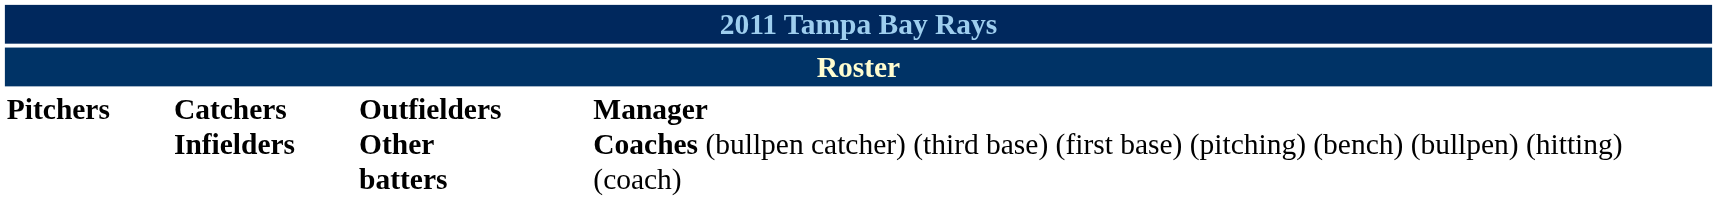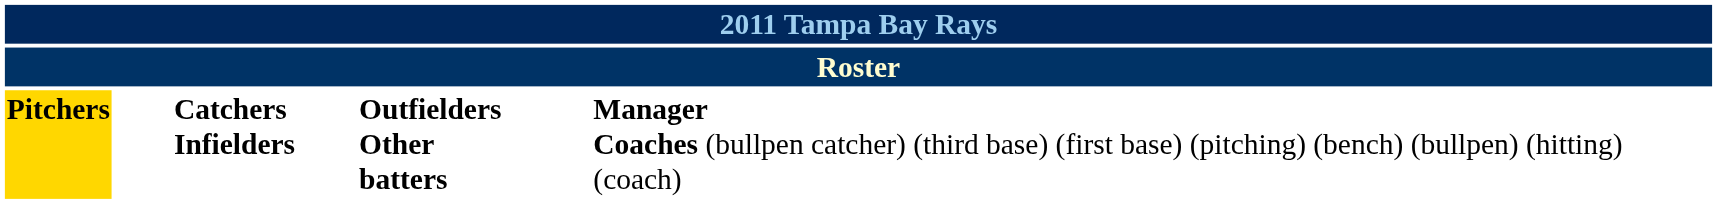Pitchers | column 1: no background -> gold background
